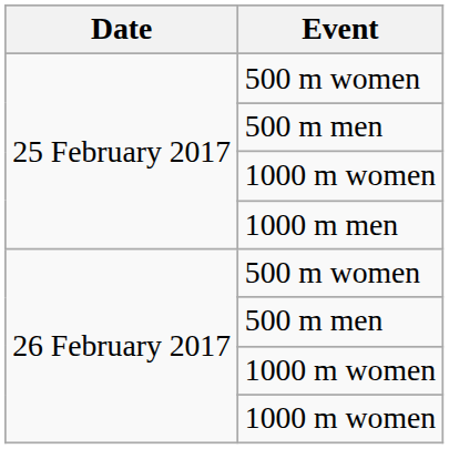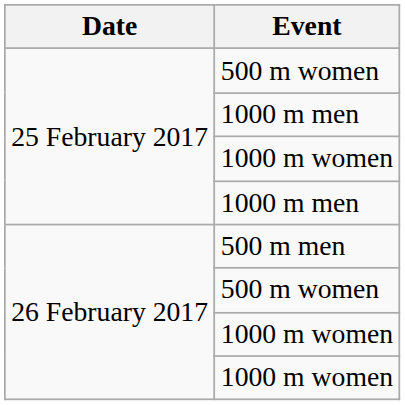row 3 | Event: 500 m men -> 1000 m men
row 6 | Event: 500 m women -> 500 m men
row 7 | Event: 500 m men -> 500 m women
